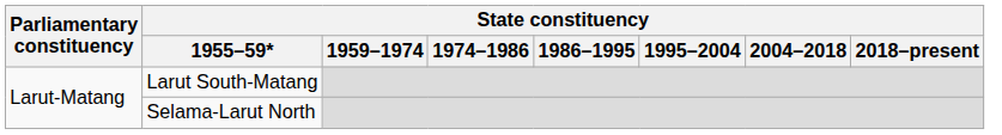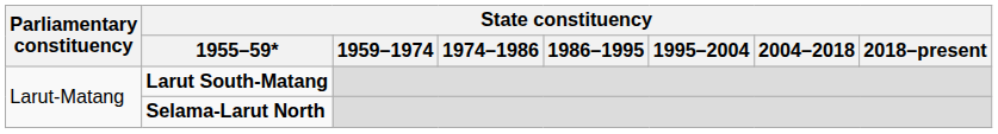Larut South-Matang | State constituency / 1955–59*: normal -> bold
Selama-Larut North | State constituency / 1955–59*: normal -> bold
